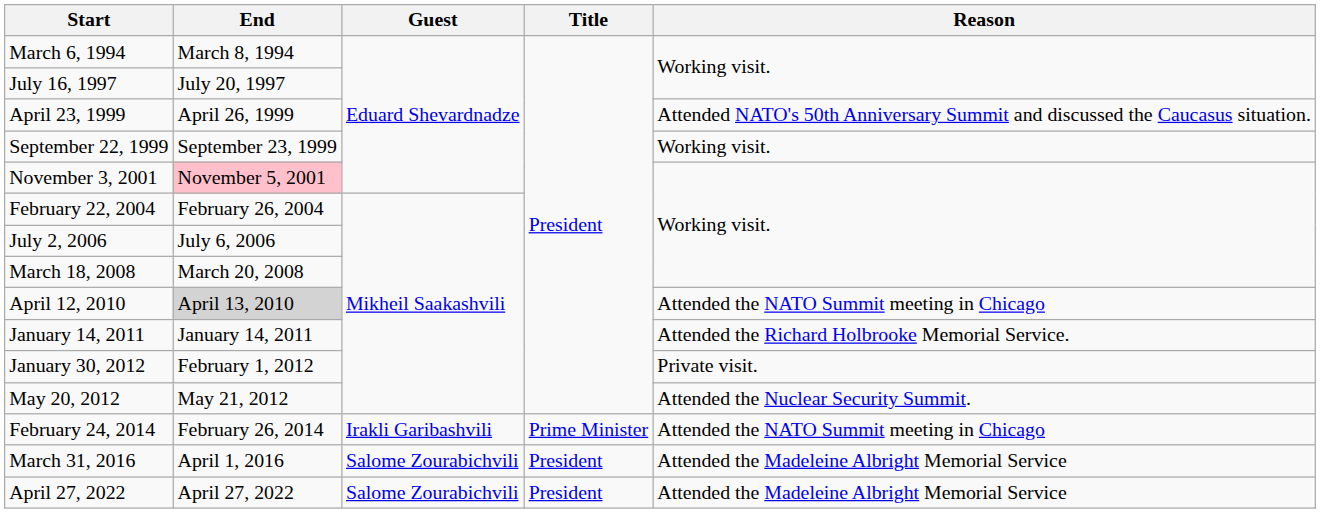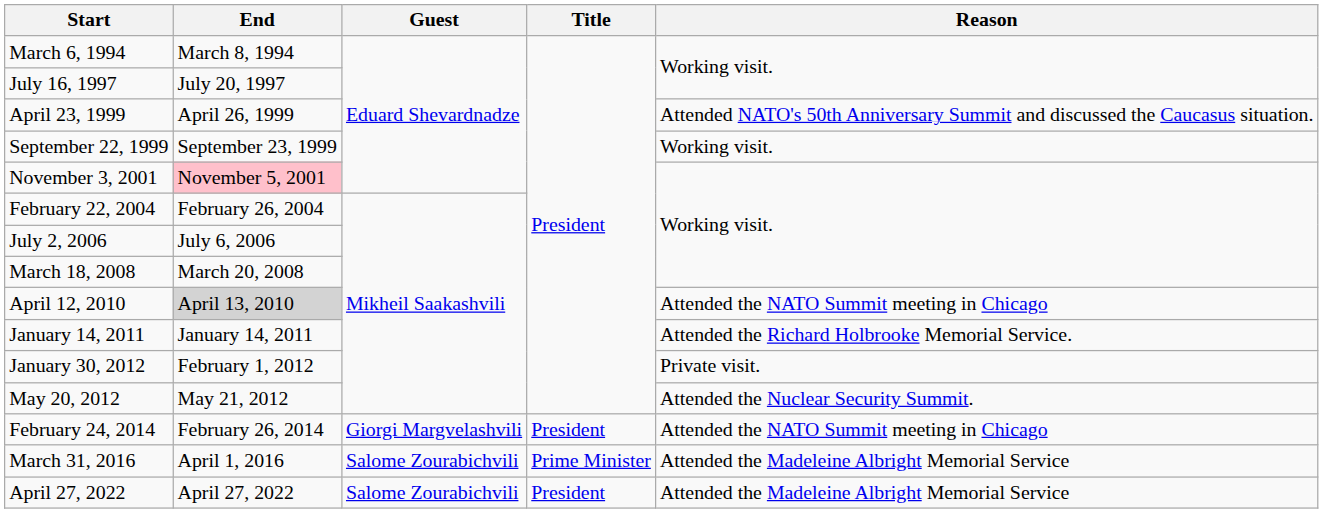February 24, 2014 | Guest: Irakli Garibashvili -> Giorgi Margvelashvili
February 24, 2014 | Title: Prime Minister -> President
March 31, 2016 | Title: President -> Prime Minister
